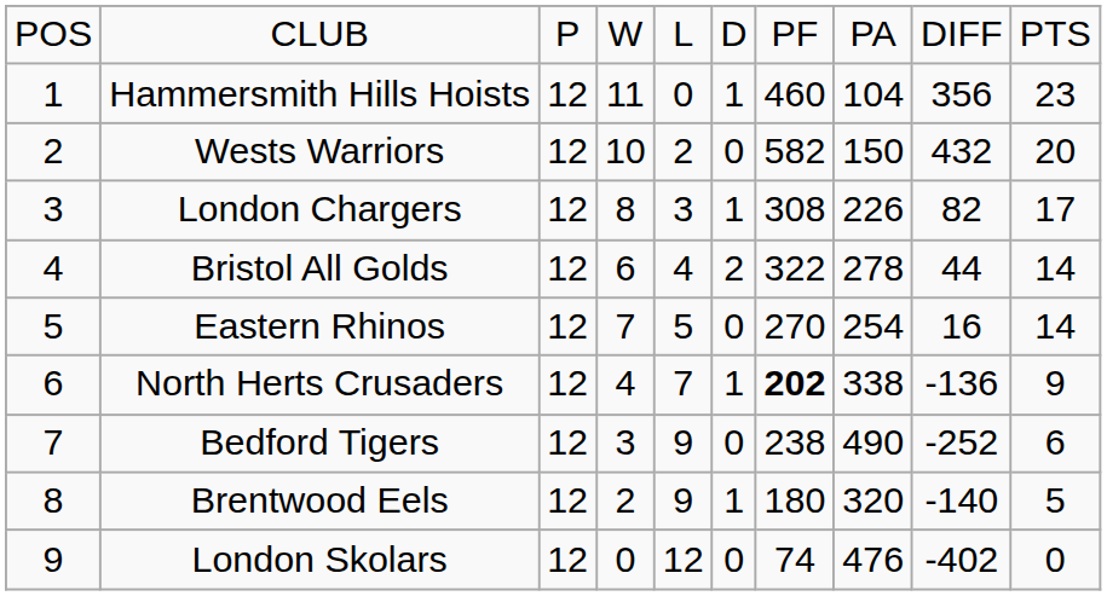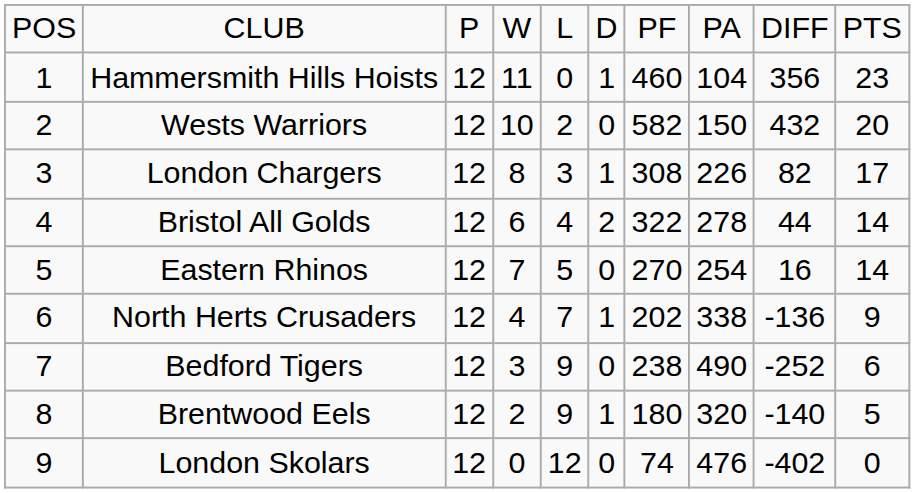North Herts Crusaders | column 7: bold -> normal
